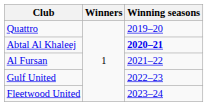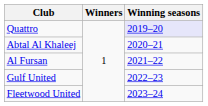Quattro | Winning seasons: no background -> lavender background
Abtal Al Khaleej | Winning seasons: bold -> normal
